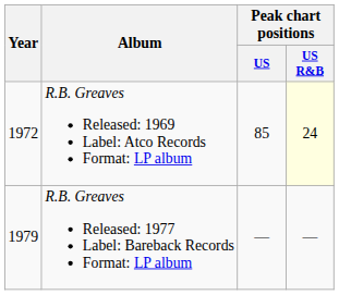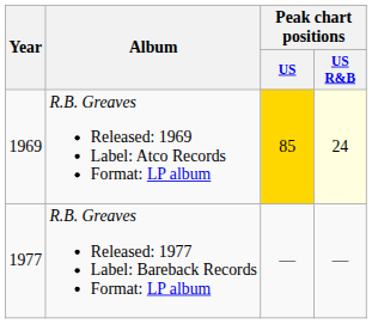row 3 | Year: 1972 -> 1969
row 3 | Peak chart positions / US: no background -> gold background
row 4 | Year: 1979 -> 1977
